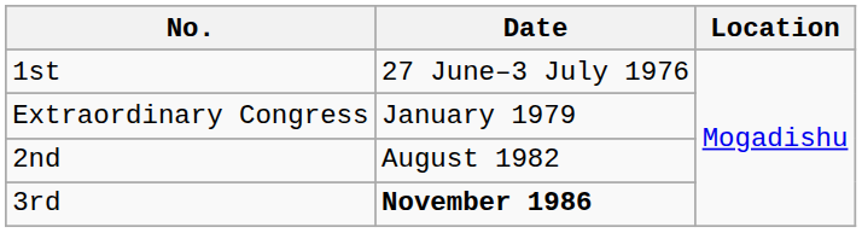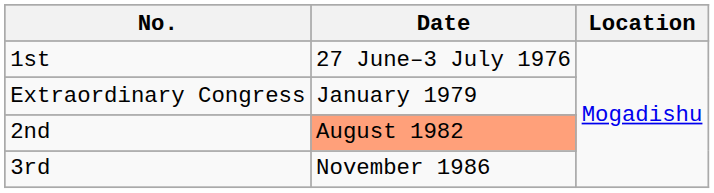2nd | Date: no background -> lightsalmon background
3rd | Date: bold -> normal
